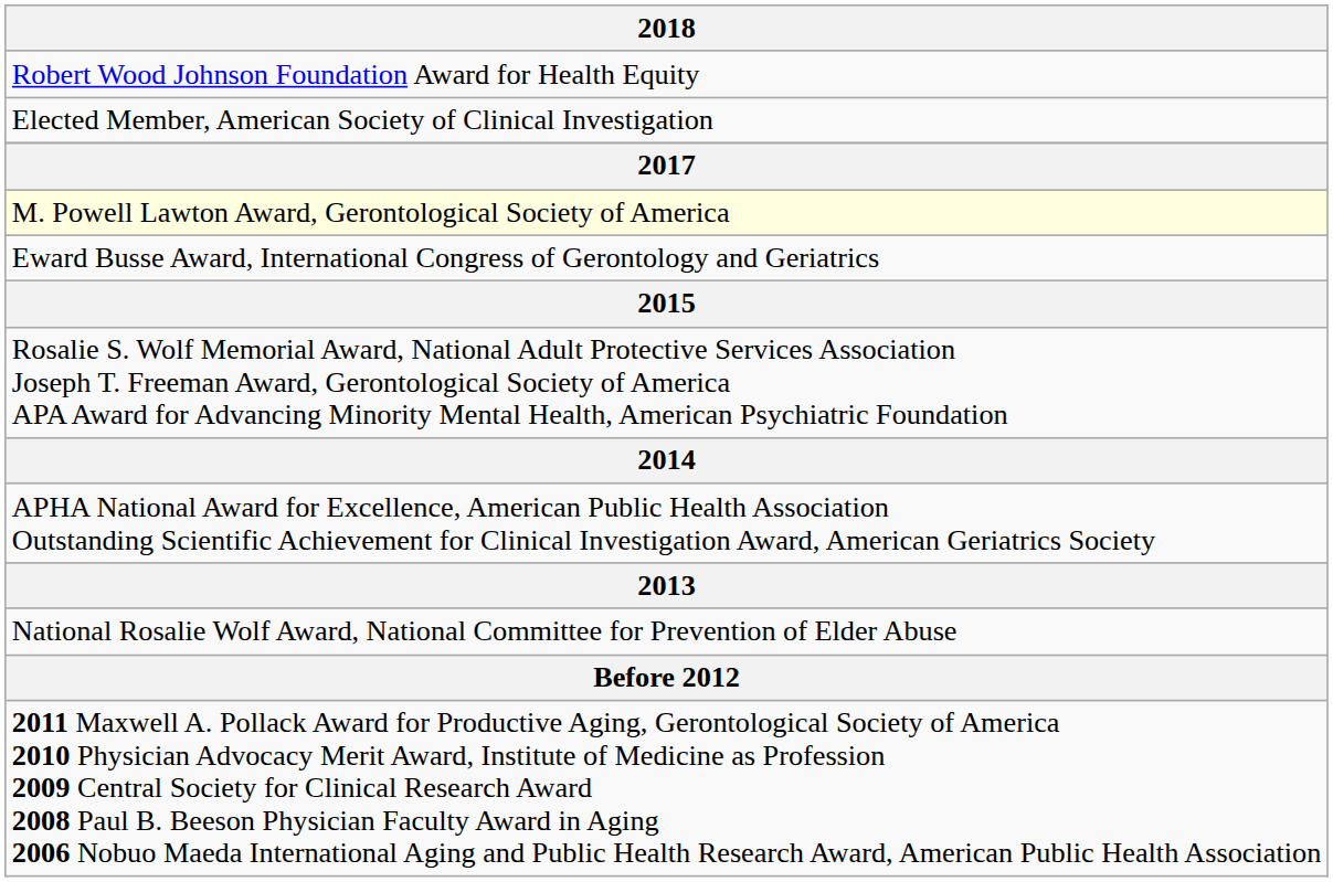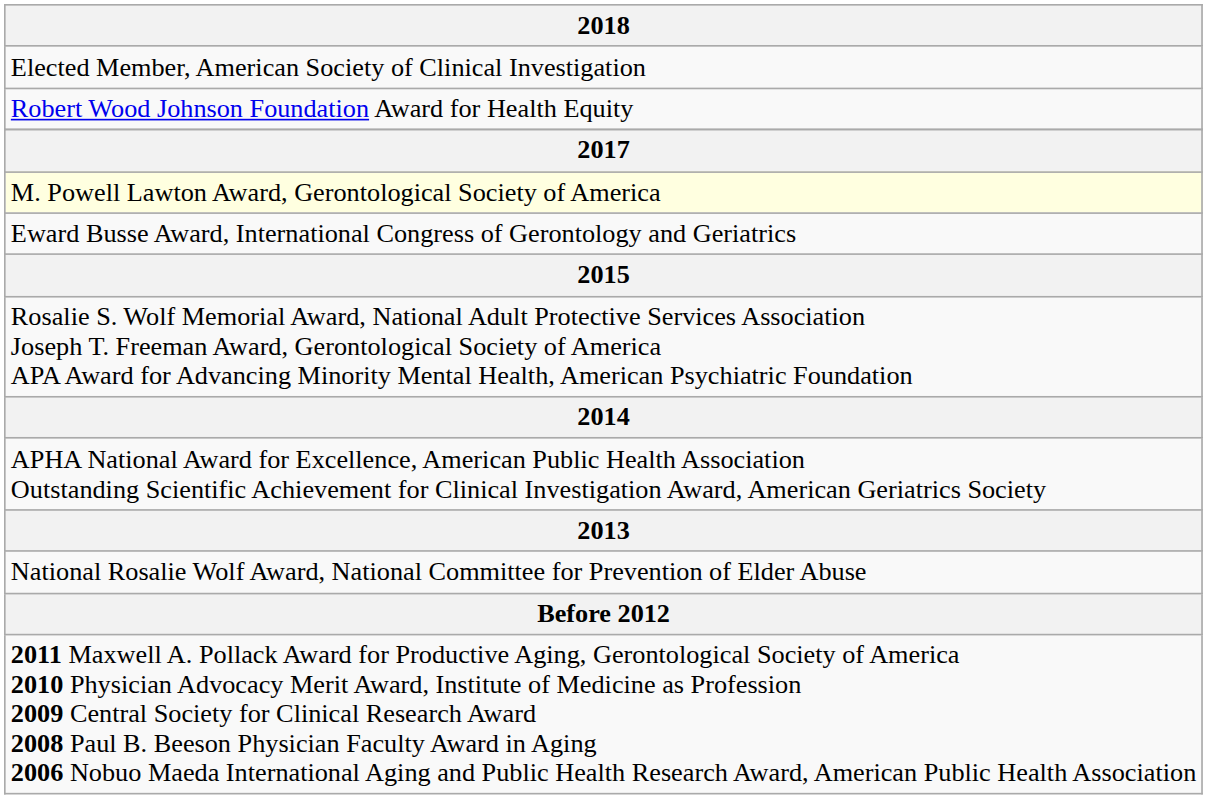row 2 | column 1: Robert Wood Johnson Foundation Award for Health Equity -> Elected Member, American Society of Clinical Investigation
row 3 | column 1: Elected Member, American Society of Clinical Investigation -> Robert Wood Johnson Foundation Award for Health Equity
